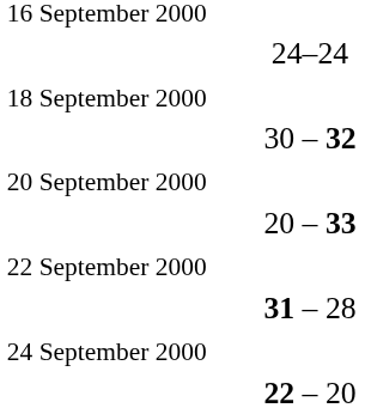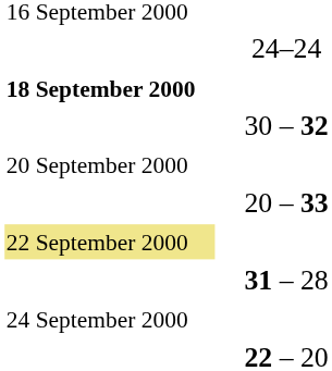18 September 2000 | column 1: normal -> bold
22 September 2000 | column 1: no background -> khaki background
